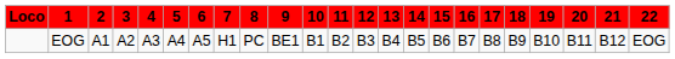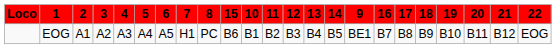columns swapped: 9 <-> 15
